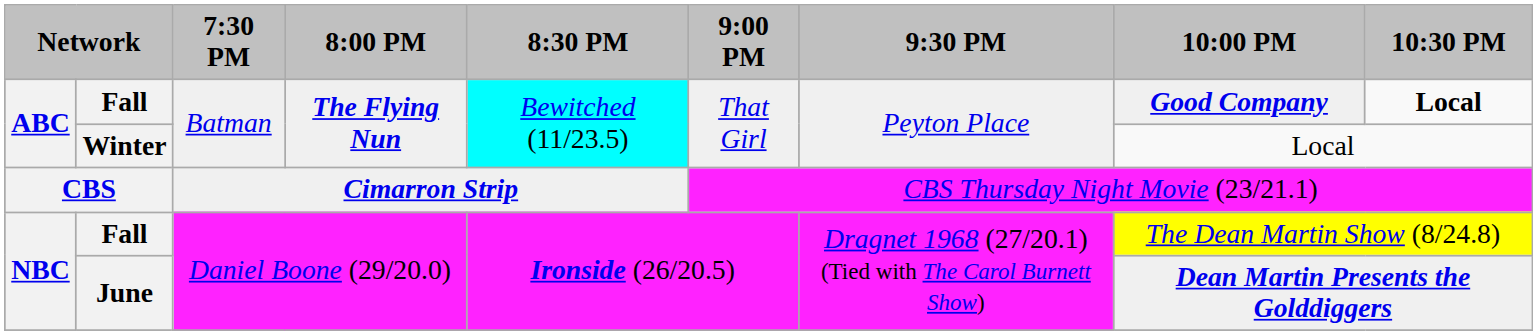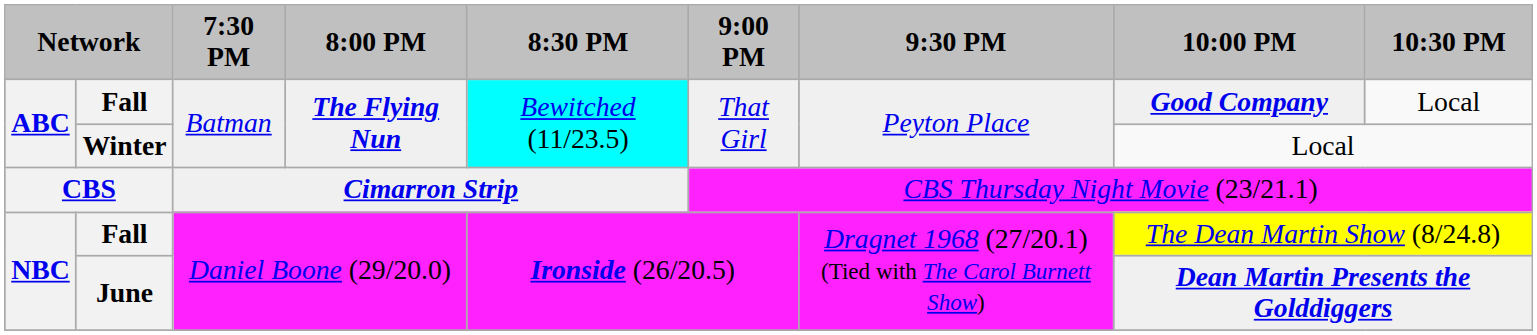ABC / Fall | 10:30 PM: bold -> normal
